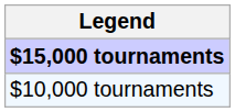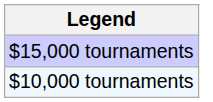row 2 | column 1: bold -> normal
